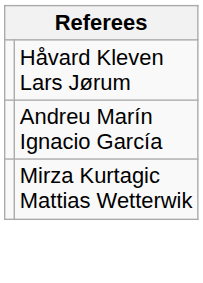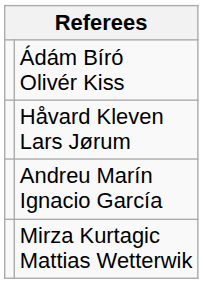+ row: Ádám Bíró Olivér Kiss
